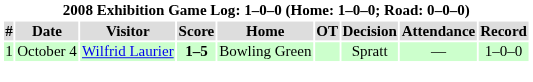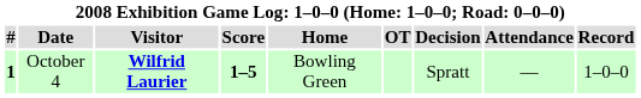October 4 | #: normal -> bold
October 4 | Visitor: normal -> bold
